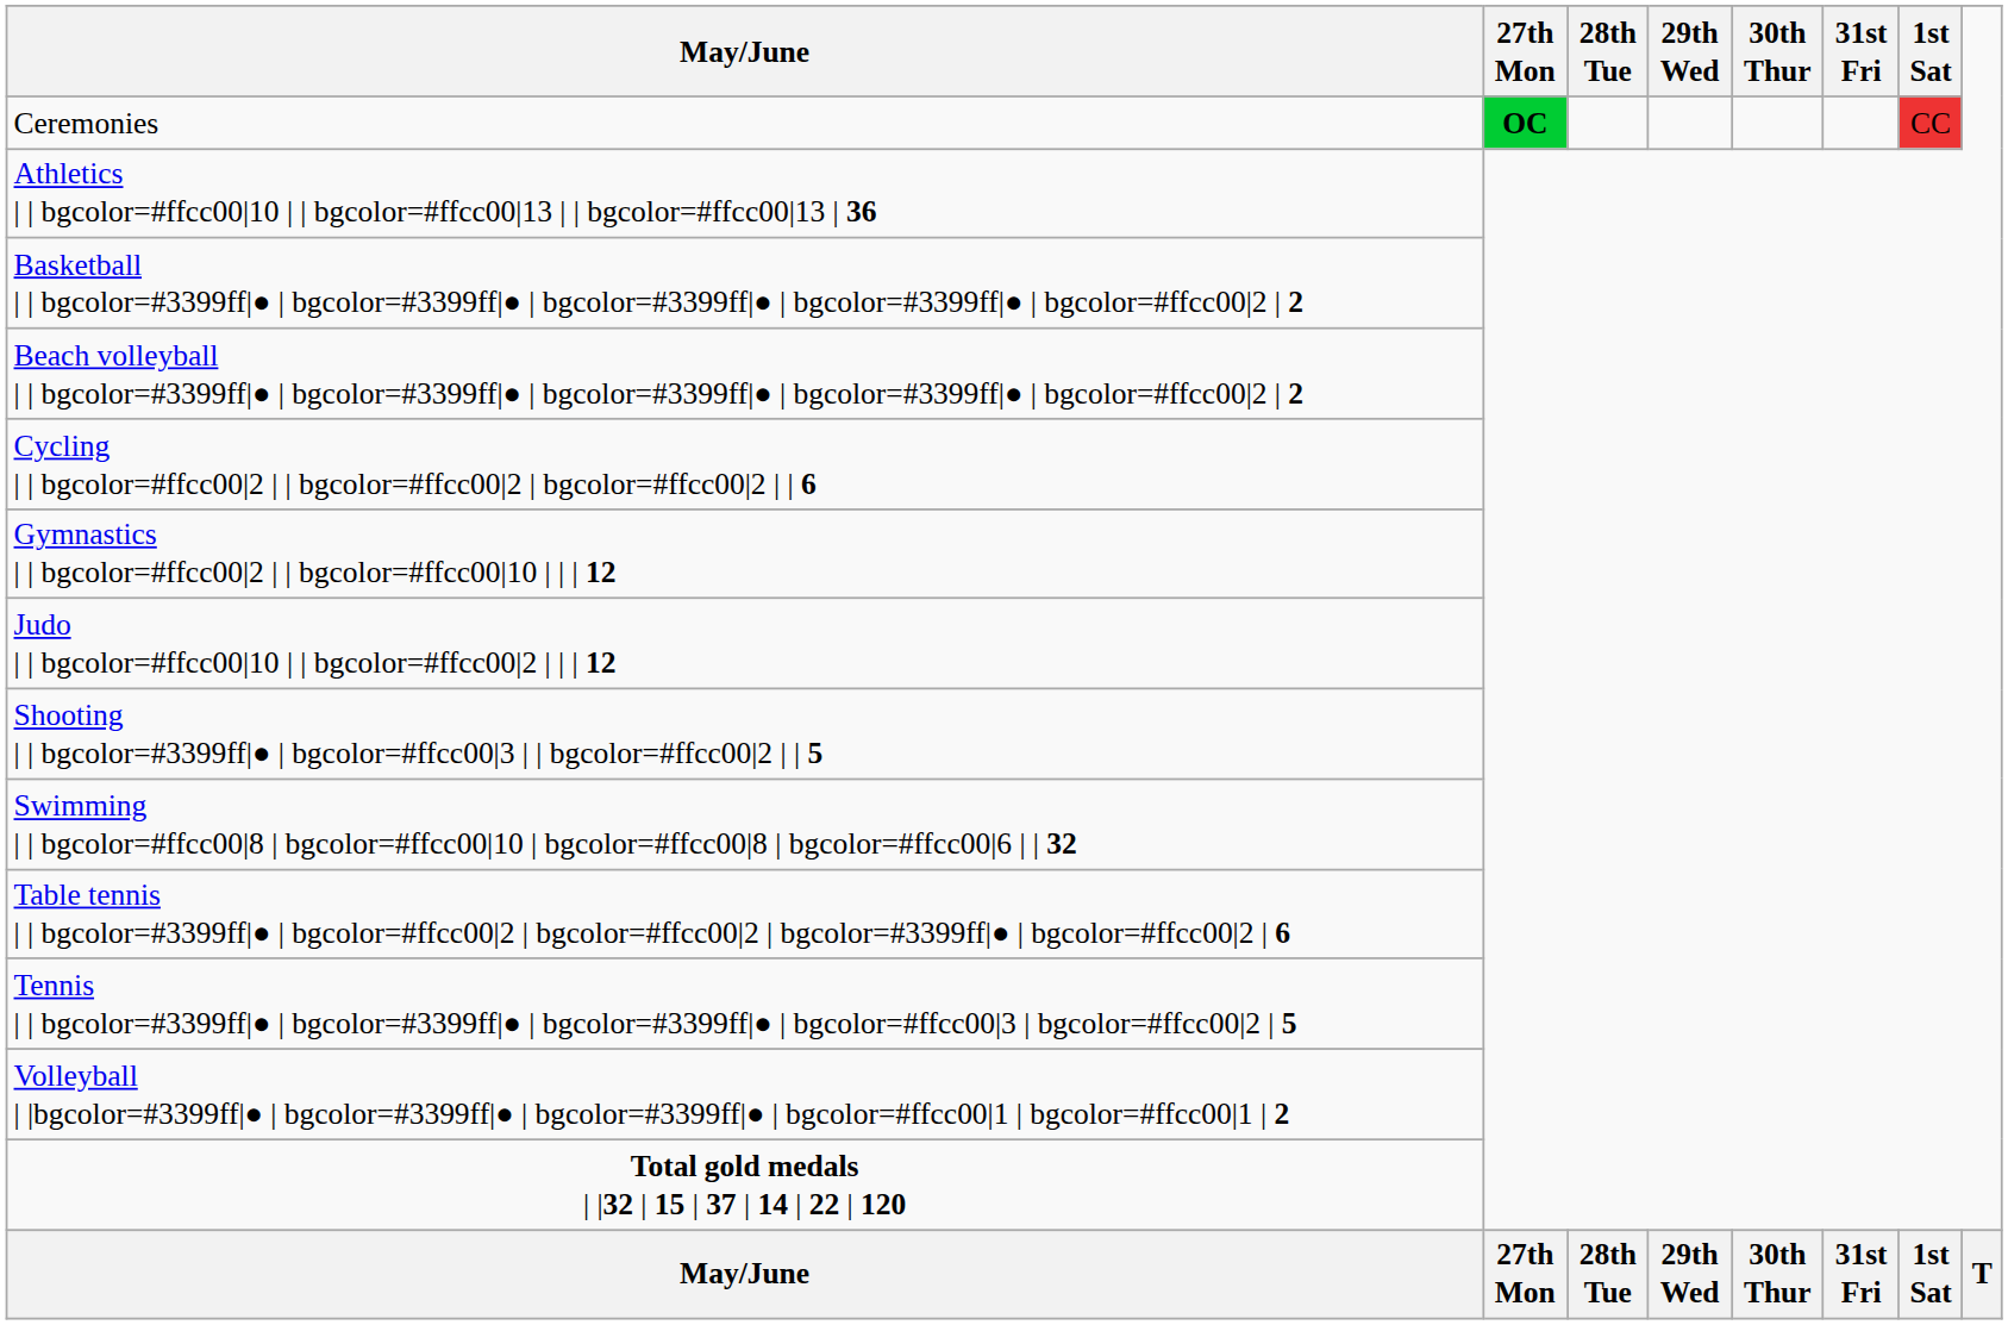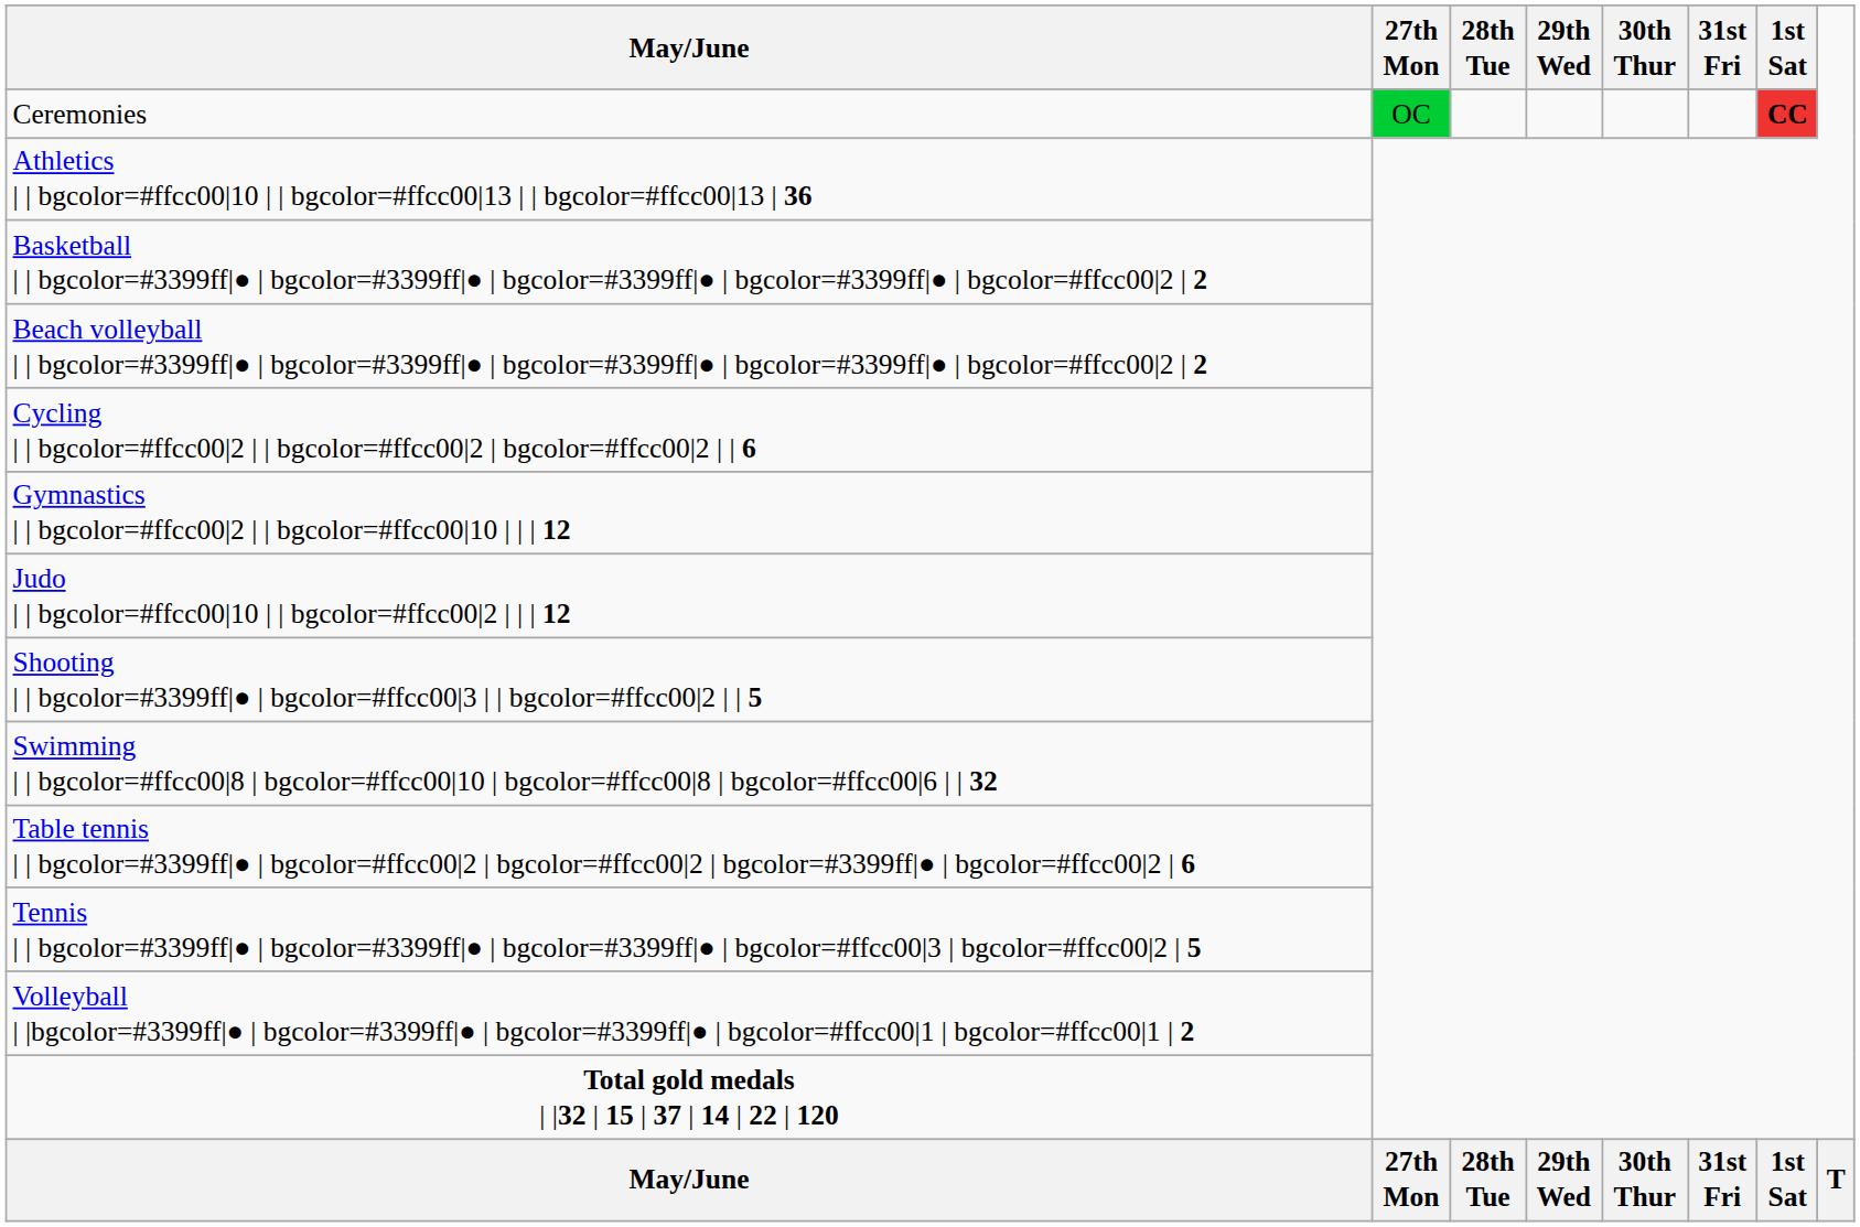Ceremonies | 27th Mon: bold -> normal
Ceremonies | 1st Sat: normal -> bold
